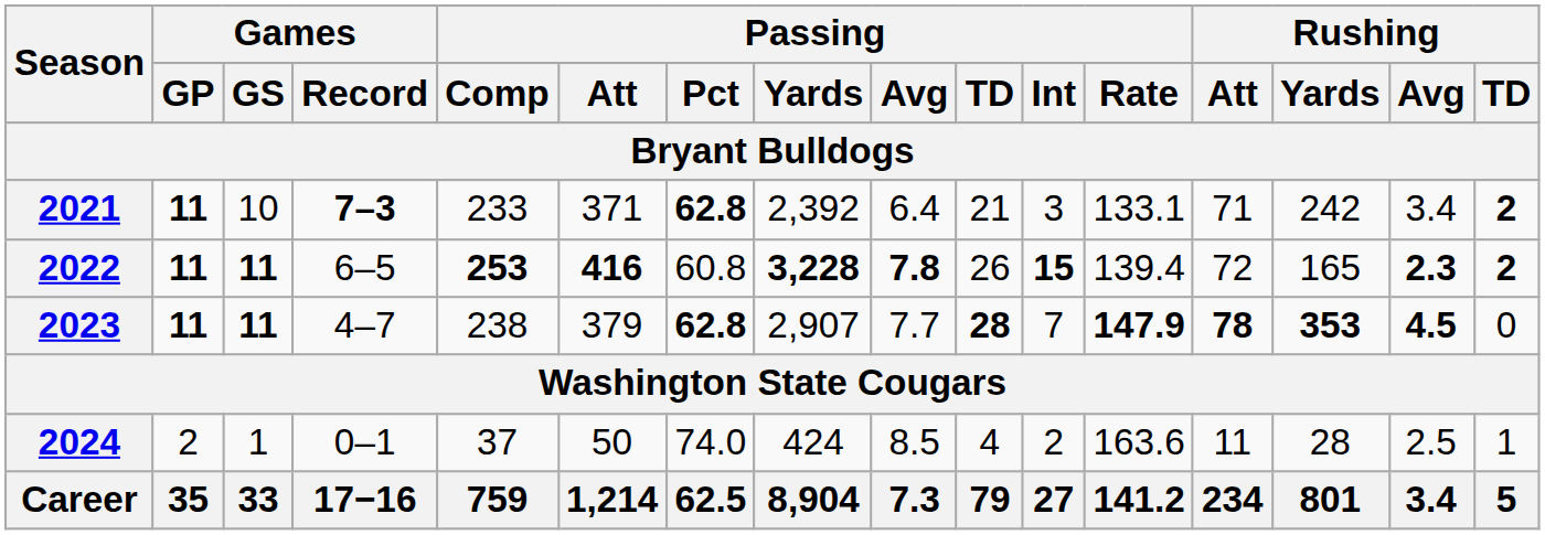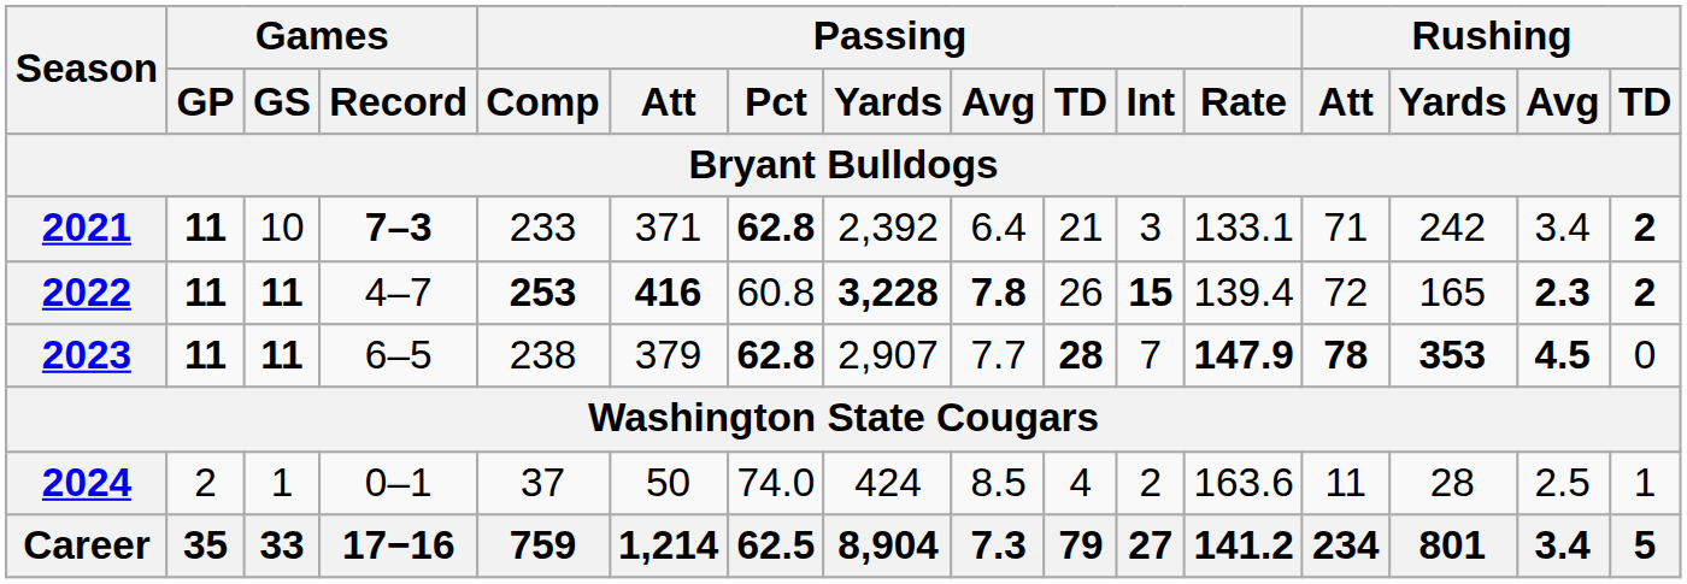2022 | Games / Record: 6–5 -> 4–7
2023 | Games / Record: 4–7 -> 6–5
